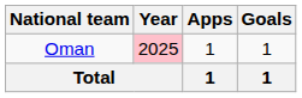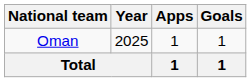Oman | Year: pink background -> no background
